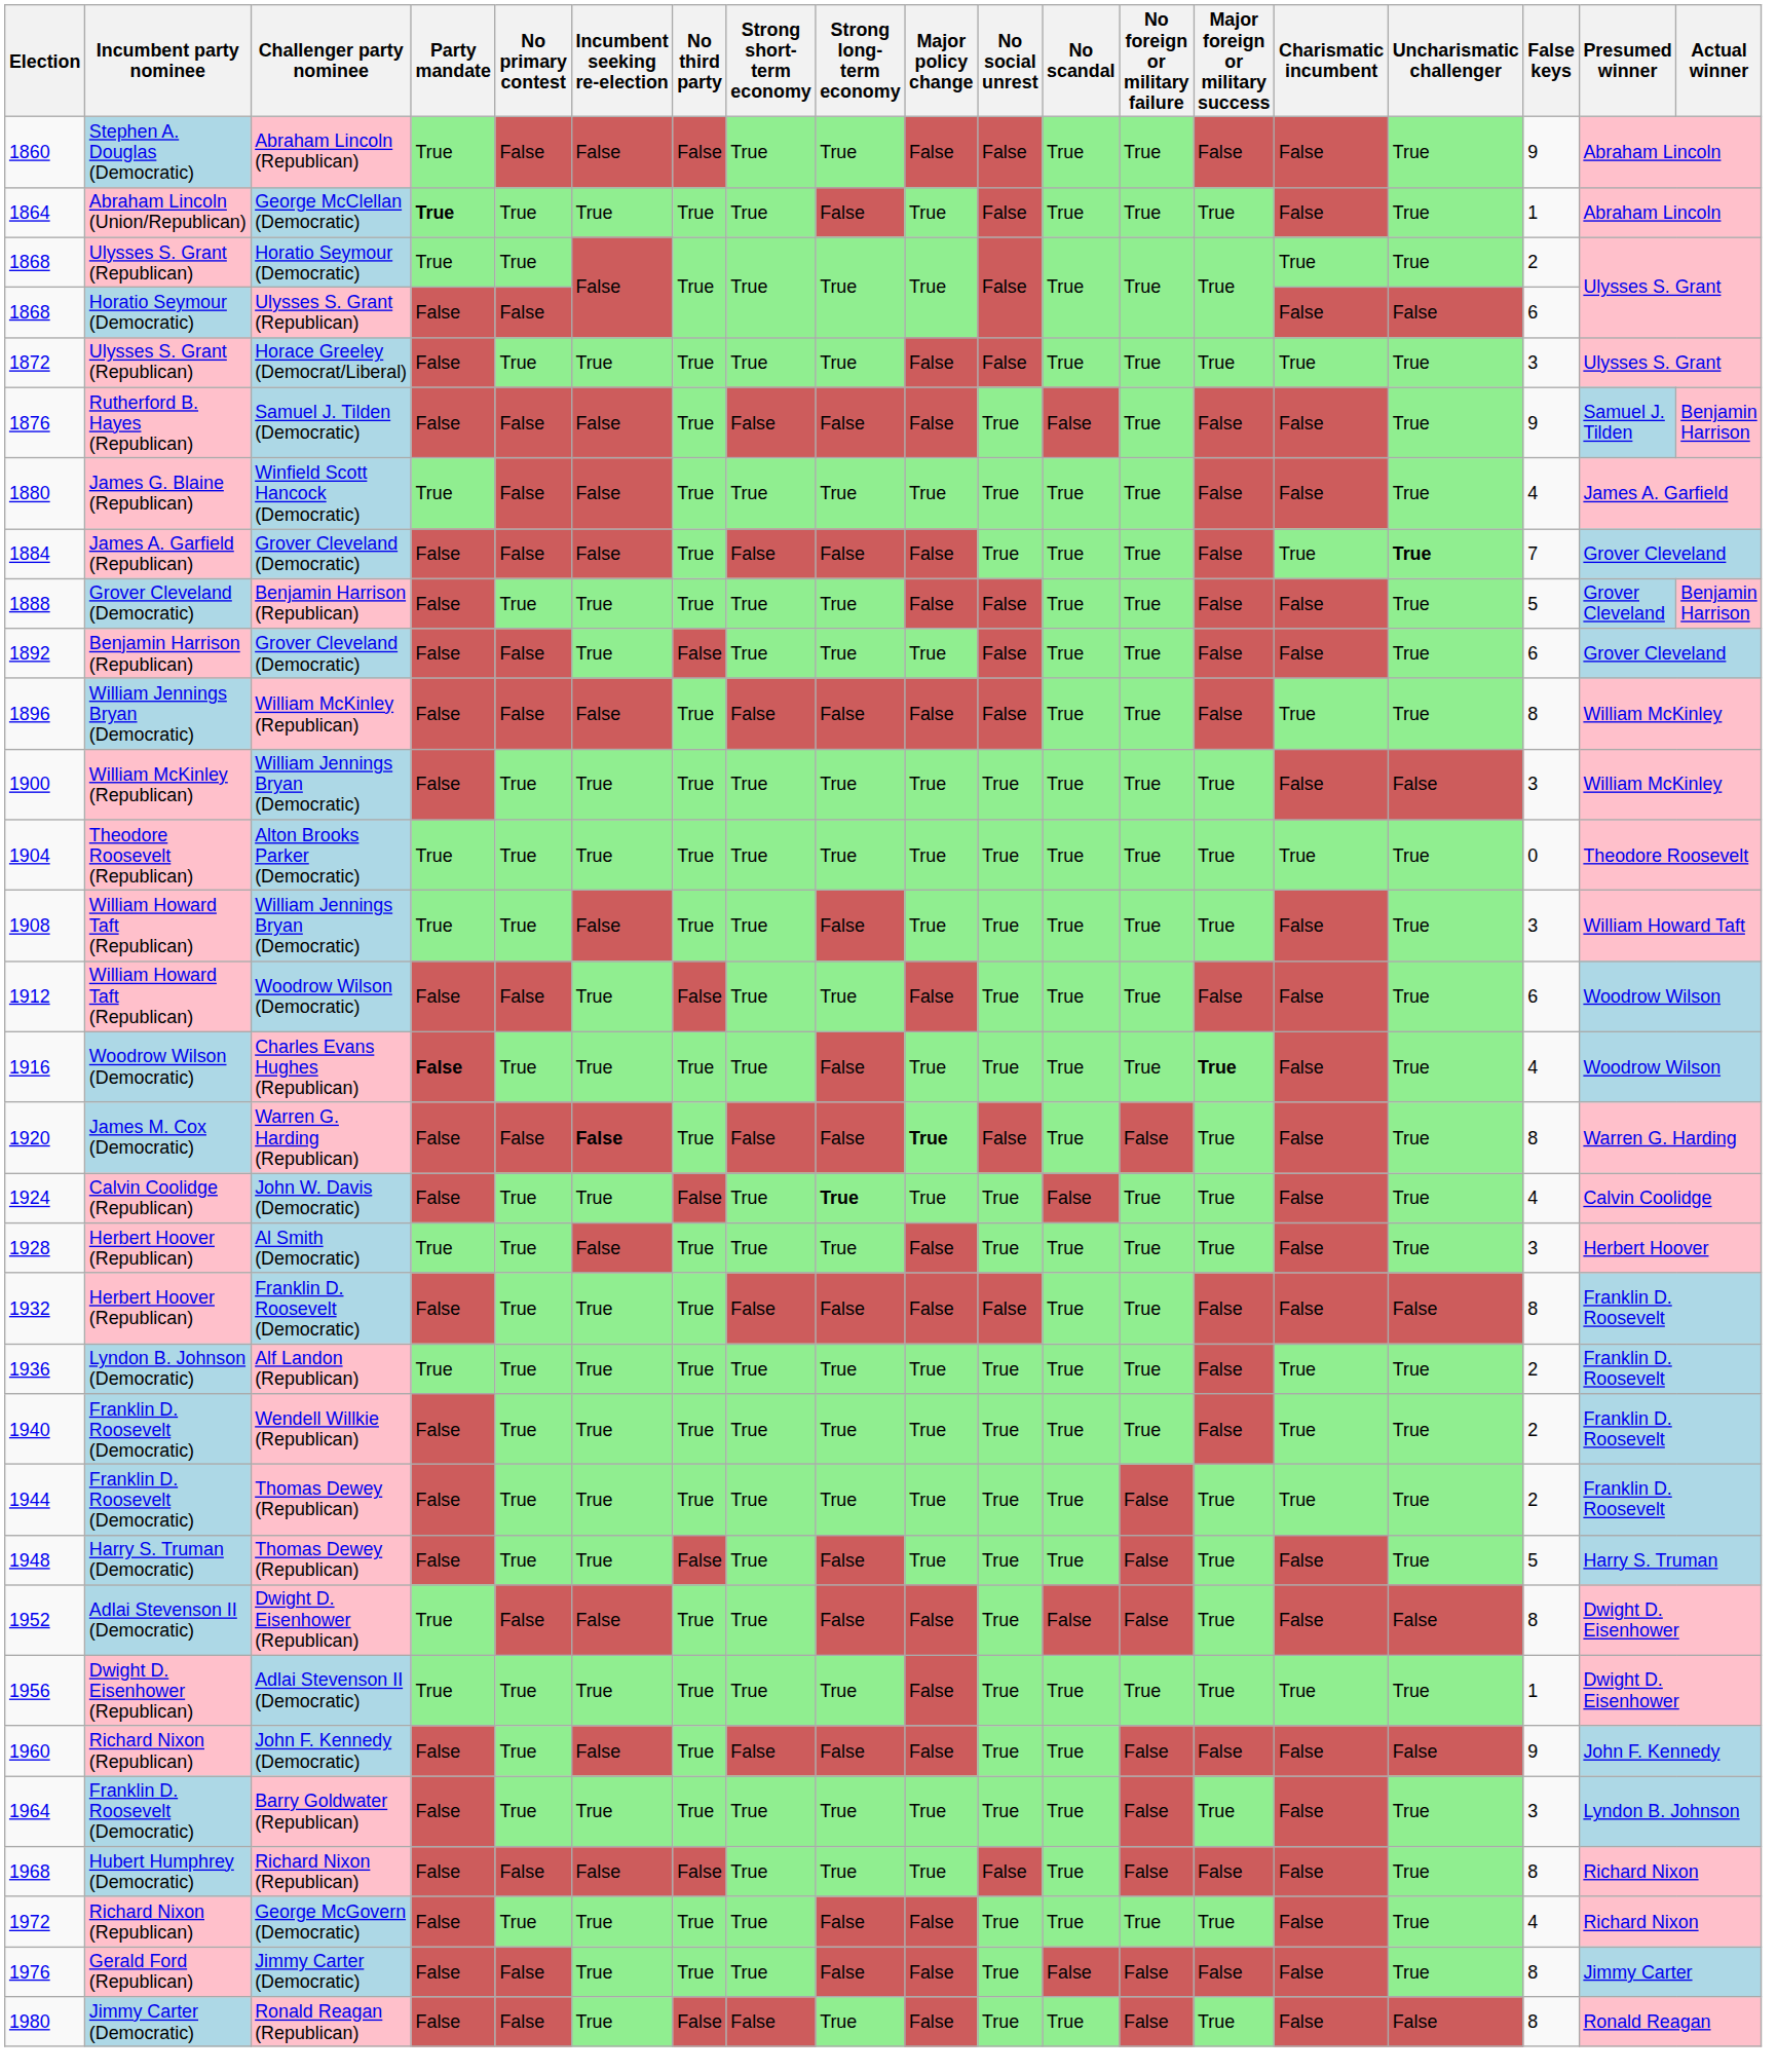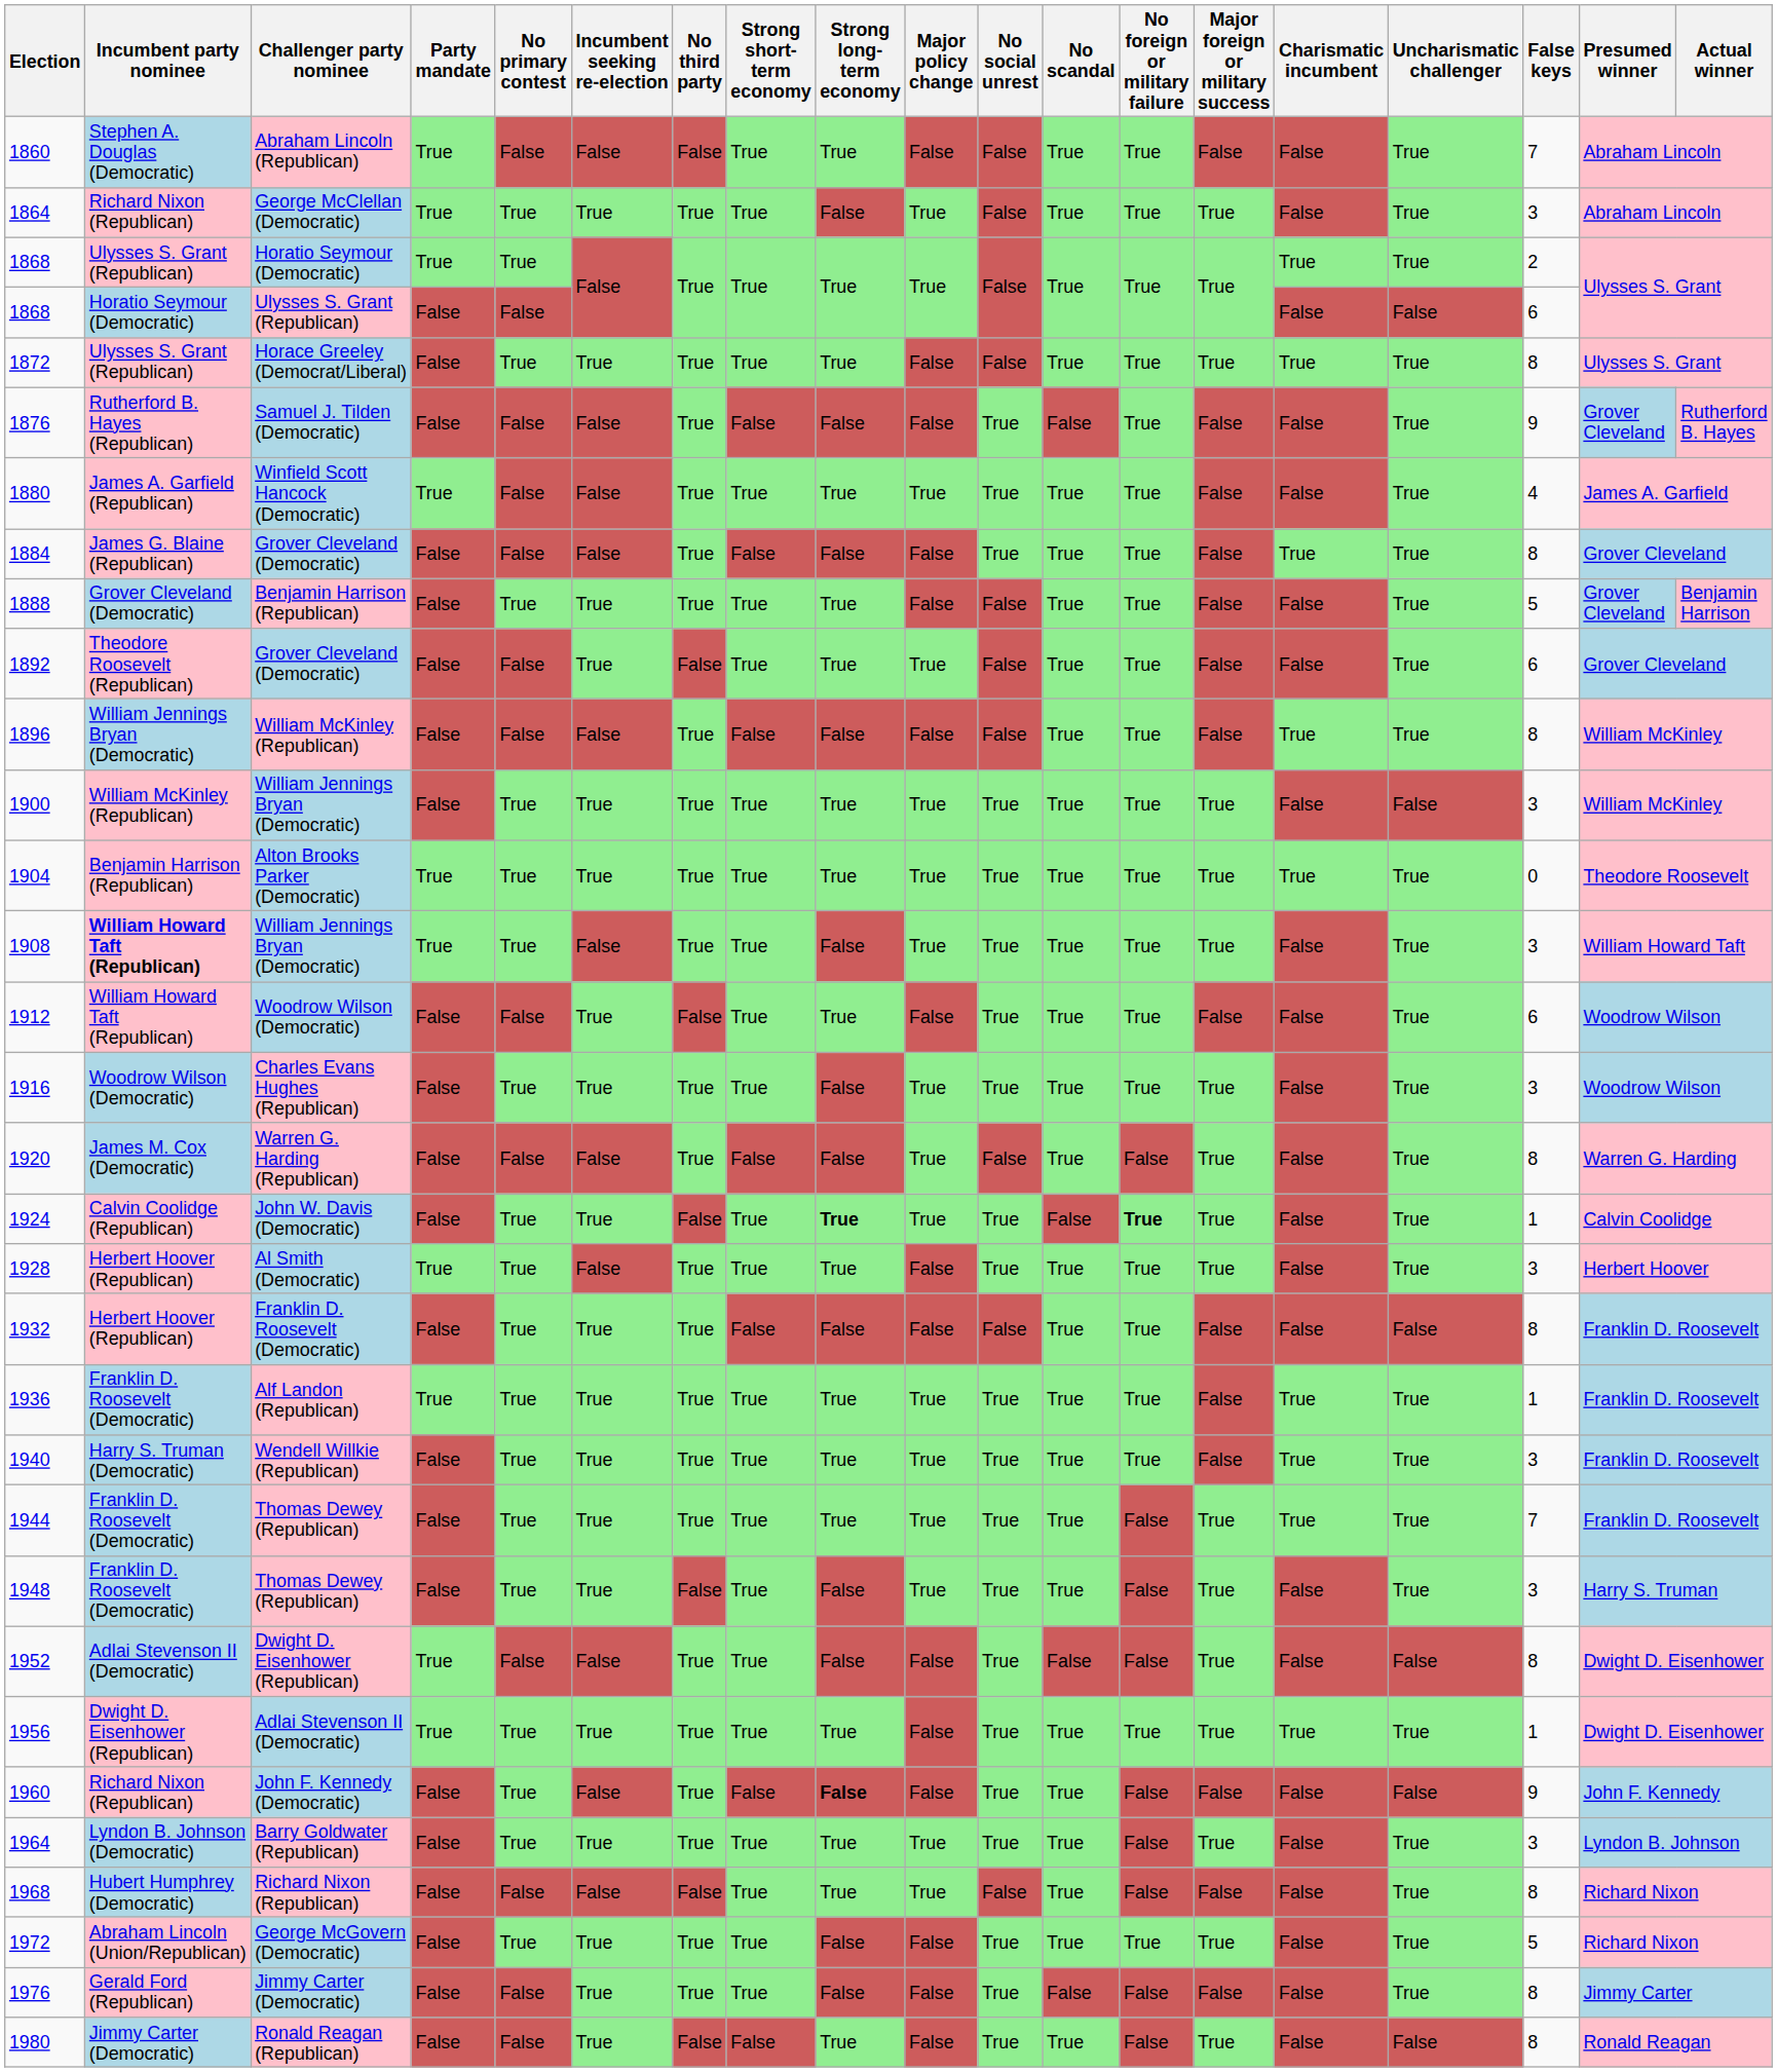Abraham Lincoln (Republican) | False keys: 9 -> 7
George McClellan (Democratic) | Incumbent party nominee: Abraham Lincoln (Union/Republican) -> Richard Nixon (Republican)
George McClellan (Democratic) | Party mandate: bold -> normal
George McClellan (Democratic) | False keys: 1 -> 3
Horace Greeley (Democrat/Liberal) | False keys: 3 -> 8
Samuel J. Tilden (Democratic) | Presumed winner: Samuel J. Tilden -> Grover Cleveland
Samuel J. Tilden (Democratic) | Actual winner: Benjamin Harrison -> Rutherford B. Hayes
Winfield Scott Hancock (Democratic) | Incumbent party nominee: James G. Blaine (Republican) -> James A. Garfield (Republican)
1884 / Grover Cleveland (Democratic) | Incumbent party nominee: James A. Garfield (Republican) -> James G. Blaine (Republican)
1884 / Grover Cleveland (Democratic) | Uncharismatic challenger: bold -> normal
1884 / Grover Cleveland (Democratic) | False keys: 7 -> 8
1892 / Grover Cleveland (Democratic) | Incumbent party nominee: Benjamin Harrison (Republican) -> Theodore Roosevelt (Republican)
Alton Brooks Parker (Democratic) | Incumbent party nominee: Theodore Roosevelt (Republican) -> Benjamin Harrison (Republican)
1908 / William Jennings Bryan (Democratic) | Incumbent party nominee: normal -> bold
Charles Evans Hughes (Republican) | Party mandate: bold -> normal
Charles Evans Hughes (Republican) | Major foreign or military success: bold -> normal
Charles Evans Hughes (Republican) | False keys: 4 -> 3
Warren G. Harding (Republican) | Incumbent seeking re-election: bold -> normal
Warren G. Harding (Republican) | Major policy change: bold -> normal
John W. Davis (Democratic) | No foreign or military failure: normal -> bold
John W. Davis (Democratic) | False keys: 4 -> 1
Alf Landon (Republican) | Incumbent party nominee: Lyndon B. Johnson (Democratic) -> Franklin D. Roosevelt (Democratic)
Alf Landon (Republican) | False keys: 2 -> 1
Wendell Willkie (Republican) | Incumbent party nominee: Franklin D. Roosevelt (Democratic) -> Harry S. Truman (Democratic)
Wendell Willkie (Republican) | False keys: 2 -> 3
1944 / Thomas Dewey (Republican) | False keys: 2 -> 7
1948 / Thomas Dewey (Republican) | Incumbent party nominee: Harry S. Truman (Democratic) -> Franklin D. Roosevelt (Democratic)
1948 / Thomas Dewey (Republican) | False keys: 5 -> 3
John F. Kennedy (Democratic) | Strong long-term economy: normal -> bold
Barry Goldwater (Republican) | Incumbent party nominee: Franklin D. Roosevelt (Democratic) -> Lyndon B. Johnson (Democratic)
George McGovern (Democratic) | Incumbent party nominee: Richard Nixon (Republican) -> Abraham Lincoln (Union/Republican)
George McGovern (Democratic) | False keys: 4 -> 5
